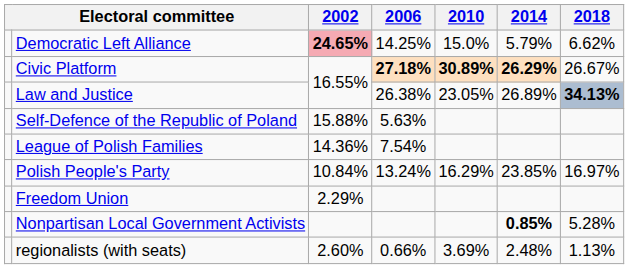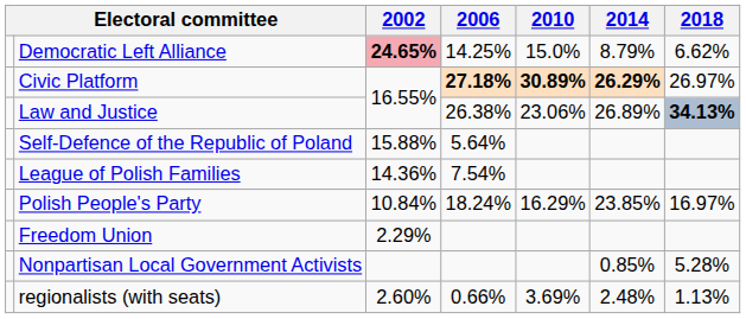Democratic Left Alliance | 2014: 5.79% -> 8.79%
Civic Platform | 2018: 26.67% -> 26.97%
Law and Justice | 2010: 23.05% -> 23.06%
Self-Defence of the Republic of Poland | 2006: 5.63% -> 5.64%
Polish People's Party | 2006: 13.24% -> 18.24%
Nonpartisan Local Government Activists | 2014: bold -> normal
